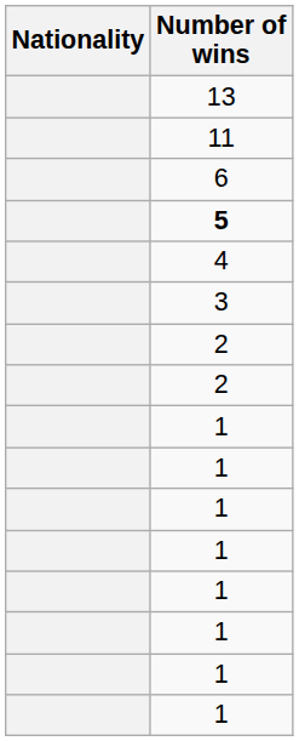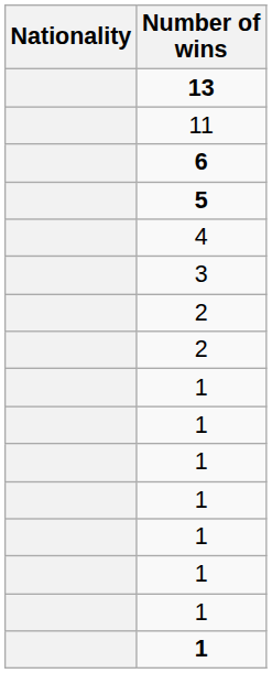row 2 | Number of wins: normal -> bold
row 4 | Number of wins: normal -> bold
row 17 | Number of wins: normal -> bold
